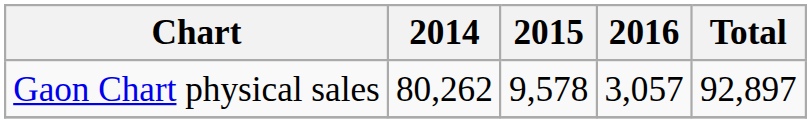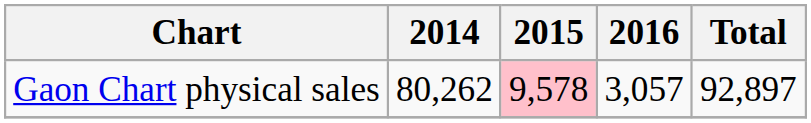Gaon Chart physical sales | 2015: no background -> pink background
